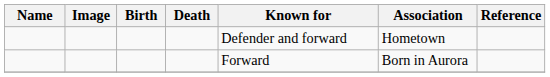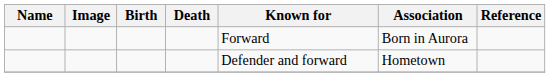row 2 | Known for: Defender and forward -> Forward
row 2 | Association: Hometown -> Born in Aurora
row 3 | Known for: Forward -> Defender and forward
row 3 | Association: Born in Aurora -> Hometown
